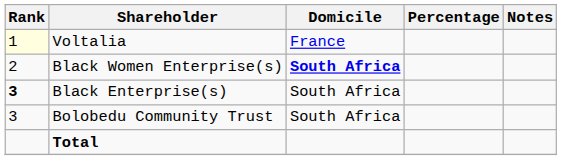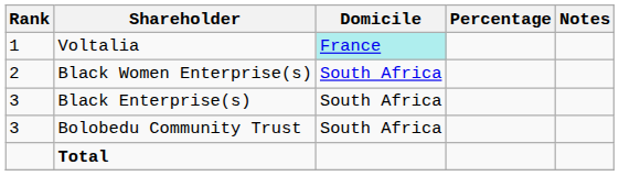Voltalia | Rank: lightyellow background -> no background
Voltalia | Domicile: no background -> paleturquoise background
Black Women Enterprise(s) | Domicile: bold -> normal
Black Enterprise(s) | Rank: bold -> normal
